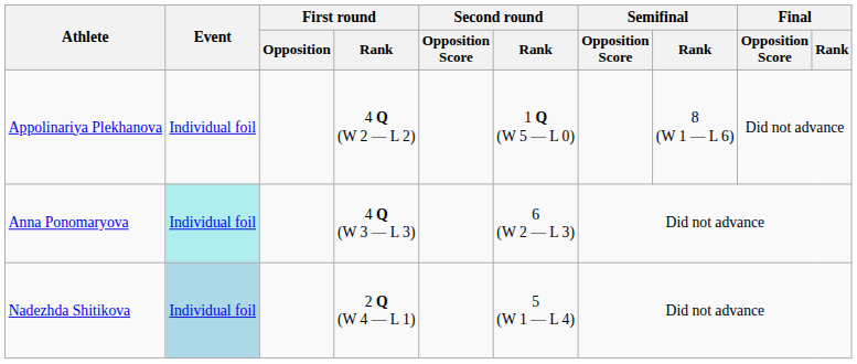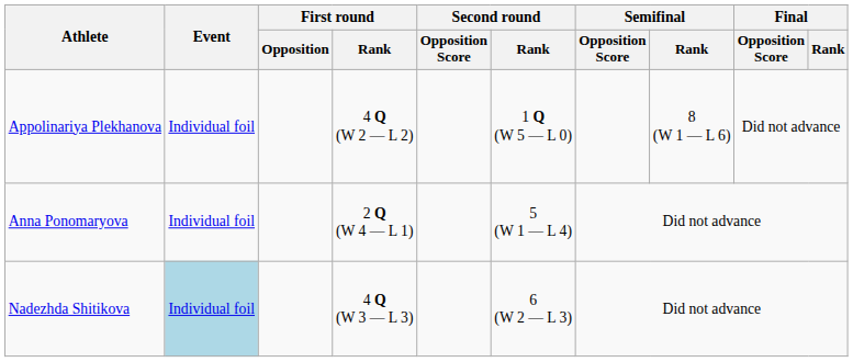Anna Ponomaryova | Event: paleturquoise background -> no background
Anna Ponomaryova | First round / Rank: 4 Q (W 3 — L 3) -> 2 Q (W 4 — L 1)
Anna Ponomaryova | Second round / Rank: 6 (W 2 — L 3) -> 5 (W 1 — L 4)
Nadezhda Shitikova | First round / Rank: 2 Q (W 4 — L 1) -> 4 Q (W 3 — L 3)
Nadezhda Shitikova | Second round / Rank: 5 (W 1 — L 4) -> 6 (W 2 — L 3)
